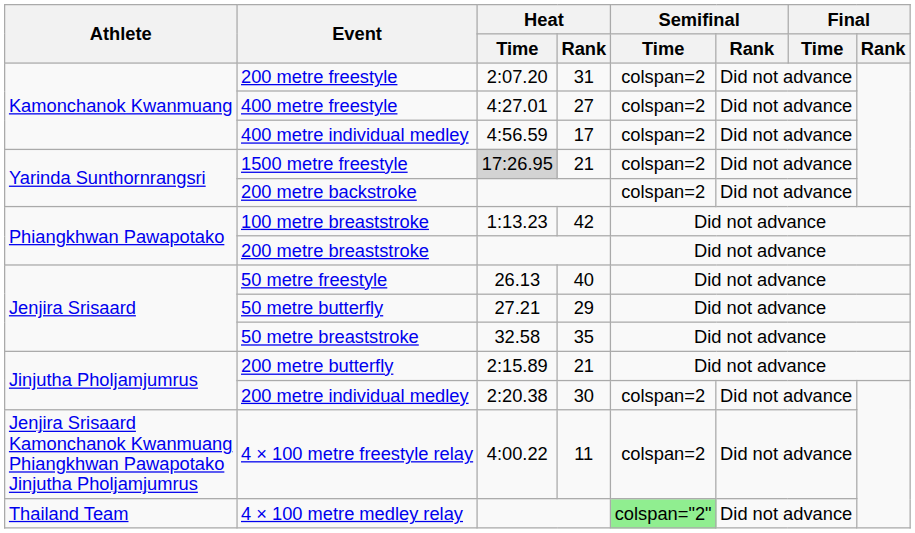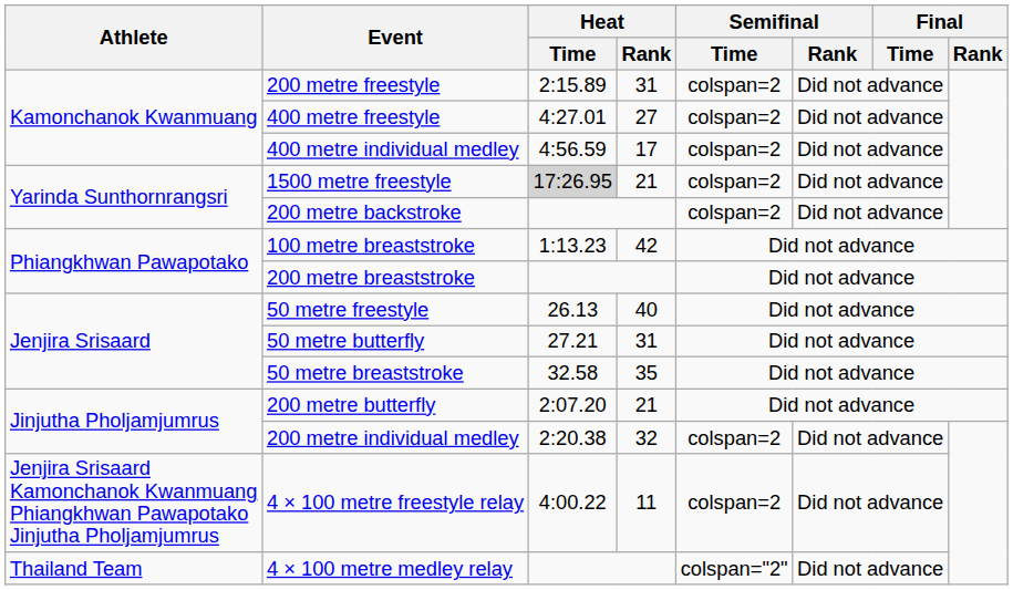200 metre freestyle | Heat / Time: 2:07.20 -> 2:15.89
50 metre butterfly | Heat / Rank: 29 -> 31
200 metre butterfly | Heat / Time: 2:15.89 -> 2:07.20
200 metre individual medley | Heat / Rank: 30 -> 32
4 × 100 metre medley relay | Semifinal / Time: lightgreen background -> no background
